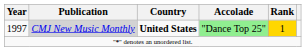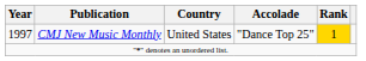1997 | Publication: lightgrey background -> no background
1997 | Country: bold -> normal
1997 | Accolade: lightgreen background -> no background
